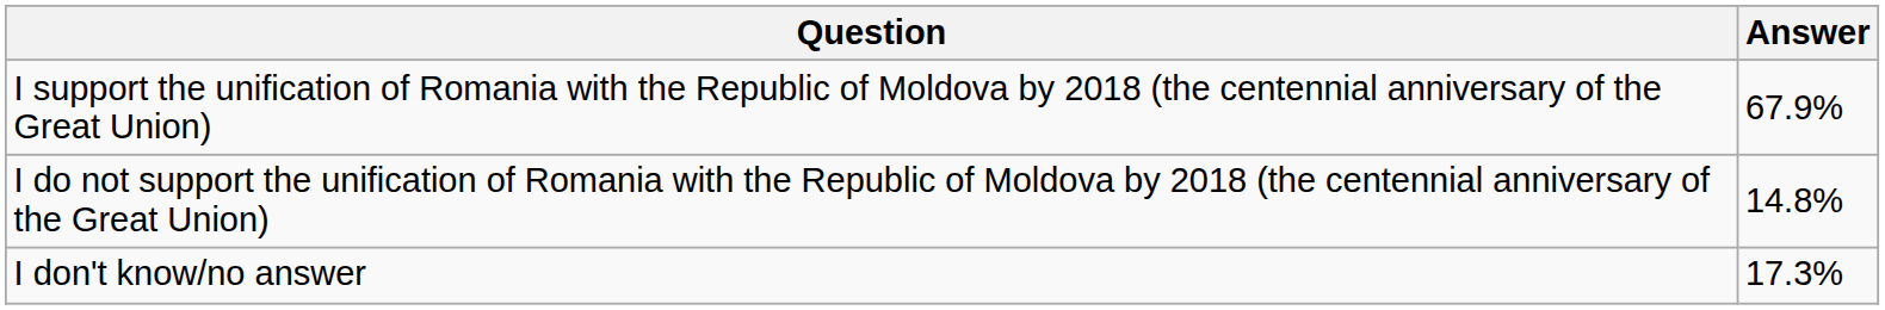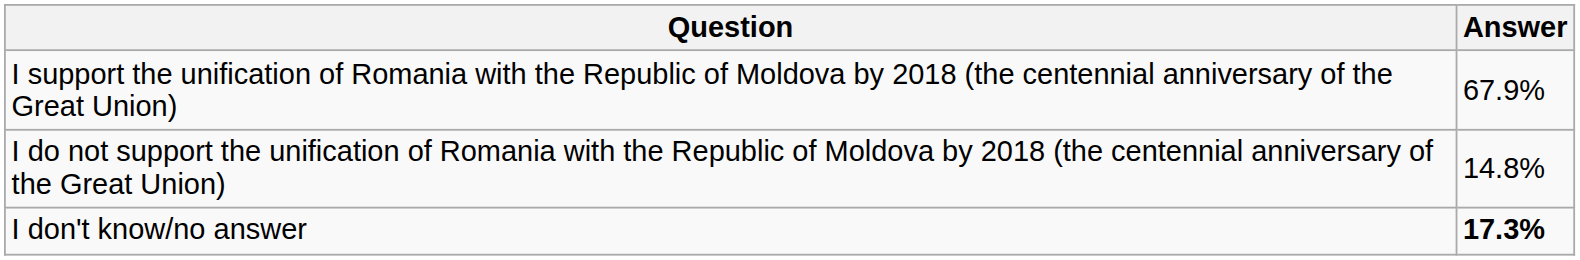I don't know/no answer | Answer: normal -> bold
